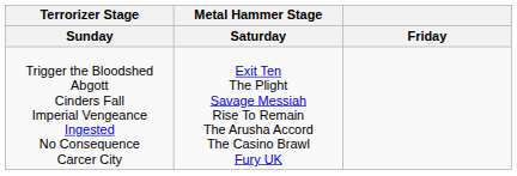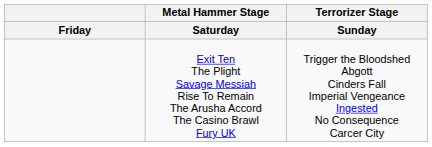columns swapped: Friday <-> Terrorizer Stage / Sunday
